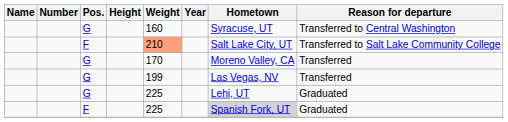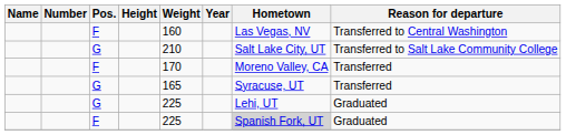row 2 | Pos.: G -> F
row 2 | Hometown: Syracuse, UT -> Las Vegas, NV
row 3 | Pos.: F -> G
row 3 | Weight: lightsalmon background -> no background
row 4 | Pos.: G -> F
row 5 | Weight: 199 -> 165
row 5 | Hometown: Las Vegas, NV -> Syracuse, UT
